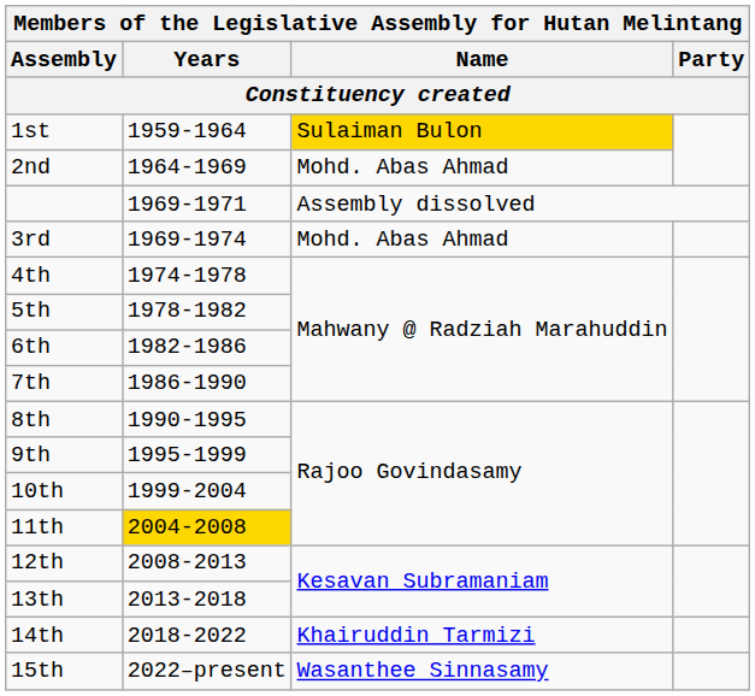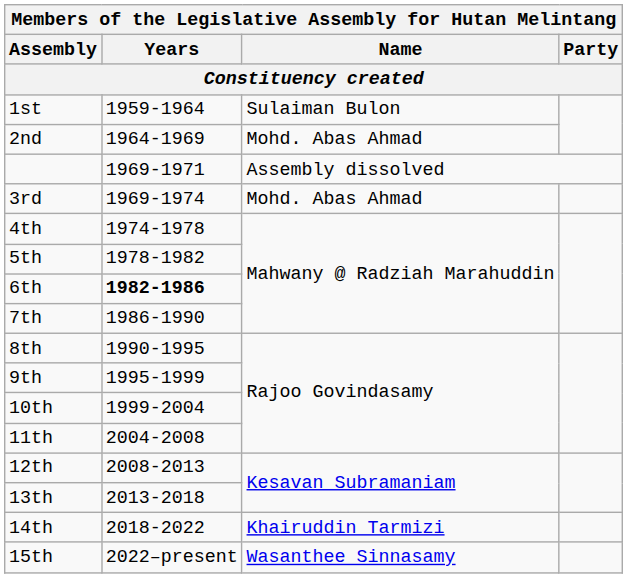1st | Name: gold background -> no background
6th | Years: normal -> bold
11th | Years: gold background -> no background
